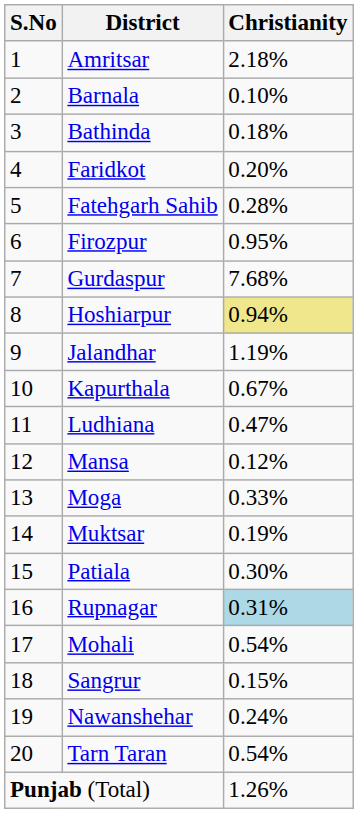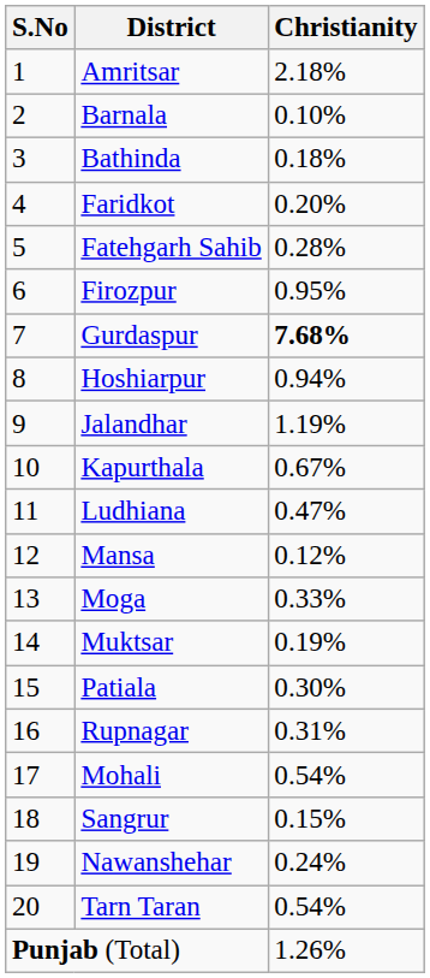Gurdaspur | Christianity: normal -> bold
Hoshiarpur | Christianity: khaki background -> no background
Rupnagar | Christianity: lightblue background -> no background
